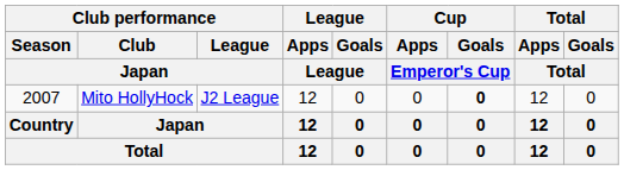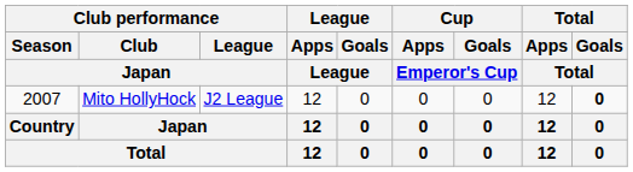Mito HollyHock | Cup / Goals / Emperor's Cup: bold -> normal
Mito HollyHock | Total / Goals / Total: normal -> bold
